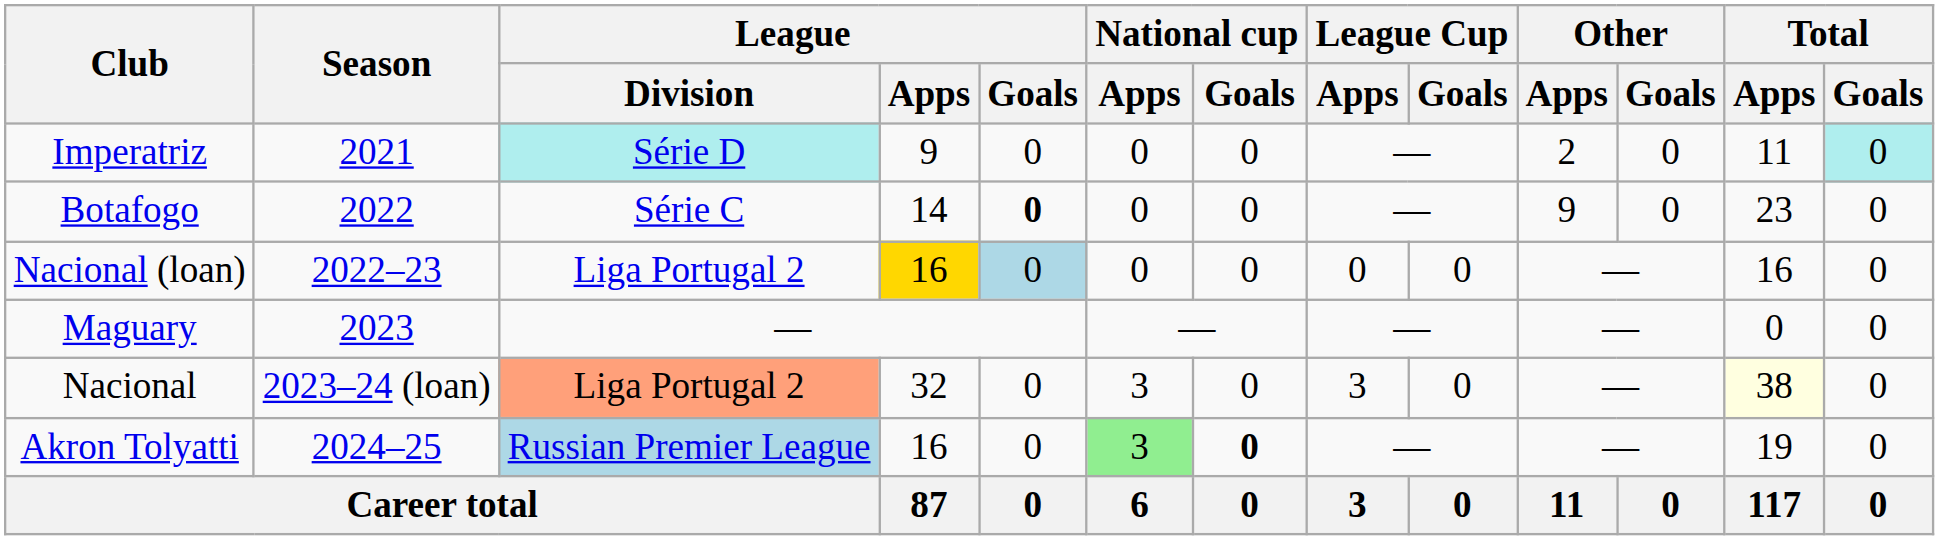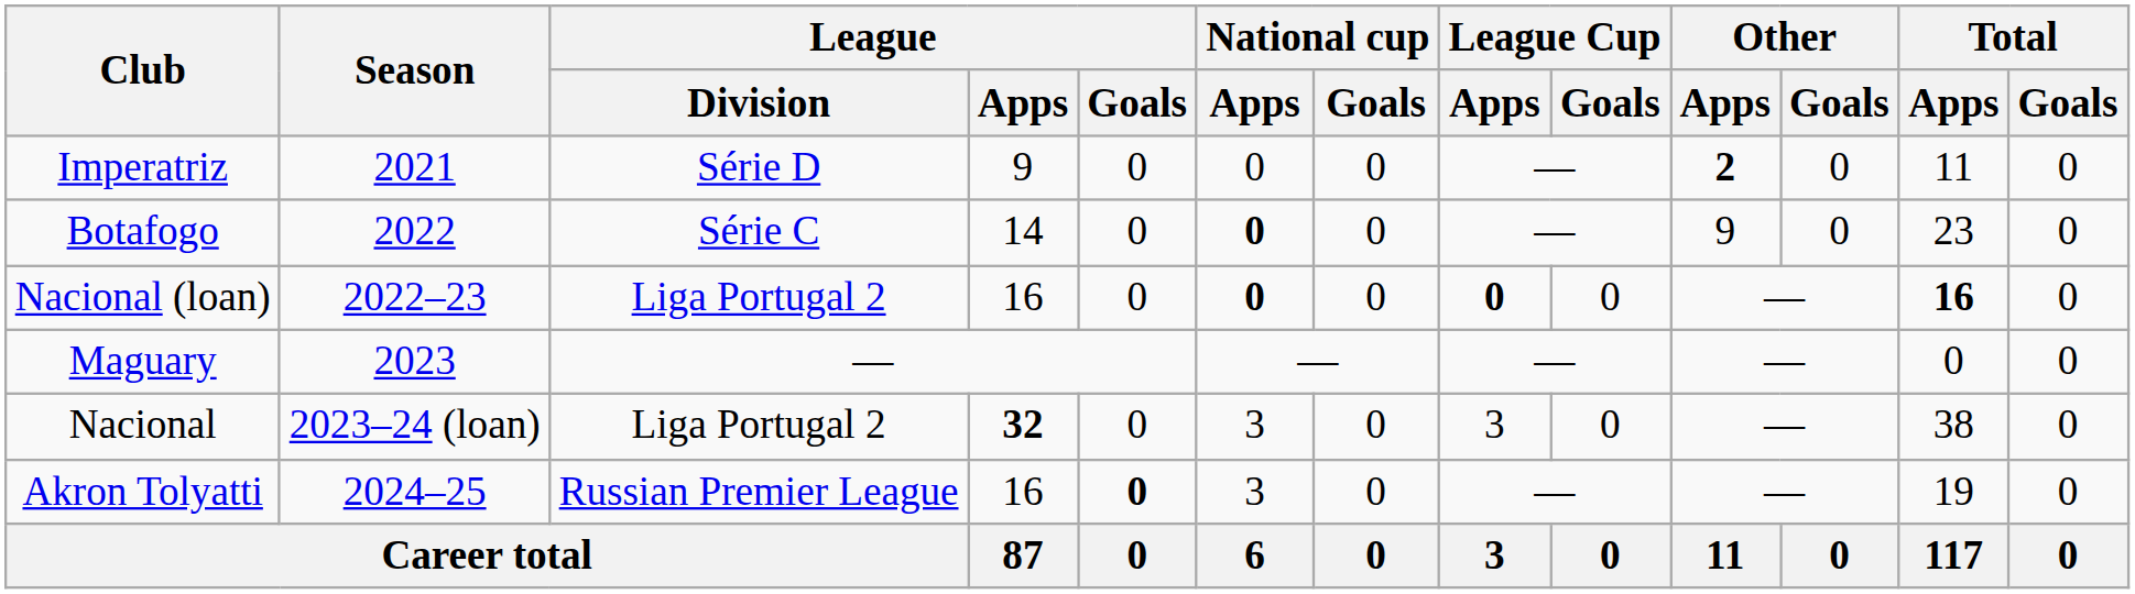Imperatriz | League / Division: paleturquoise background -> no background
Imperatriz | Other / Apps: normal -> bold
Imperatriz | Total / Goals: paleturquoise background -> no background
Botafogo | League / Goals: bold -> normal
Botafogo | National cup / Apps: normal -> bold
Nacional (loan) | League / Apps: gold background -> no background
Nacional (loan) | League / Goals: lightblue background -> no background
Nacional (loan) | National cup / Apps: normal -> bold
Nacional (loan) | League Cup / Apps: normal -> bold
Nacional (loan) | Total / Apps: normal -> bold
Nacional | League / Division: lightsalmon background -> no background
Nacional | League / Apps: normal -> bold
Nacional | Total / Apps: lightyellow background -> no background
Akron Tolyatti | League / Division: lightblue background -> no background
Akron Tolyatti | League / Goals: normal -> bold
Akron Tolyatti | National cup / Apps: lightgreen background -> no background
Akron Tolyatti | National cup / Goals: bold -> normal
